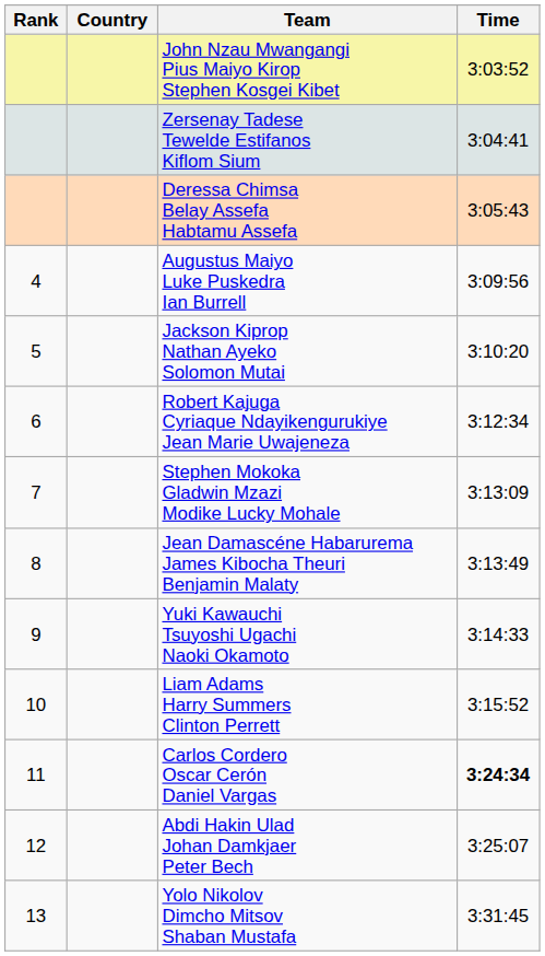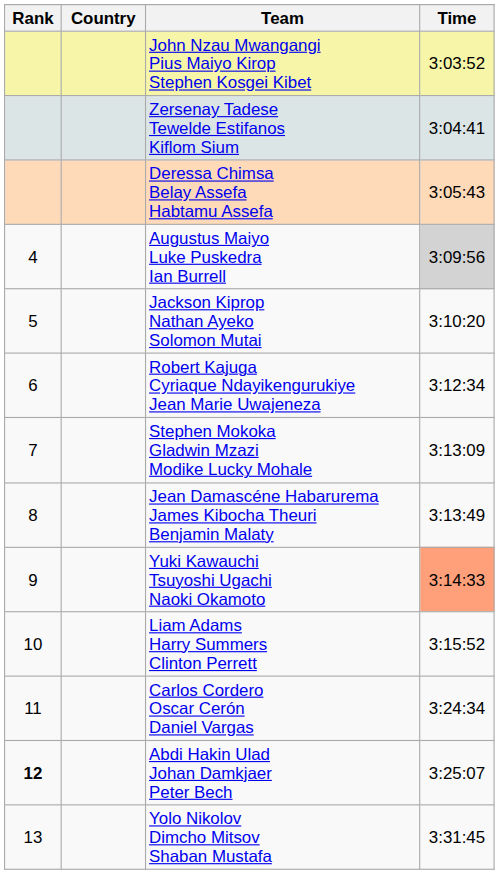Augustus Maiyo Luke Puskedra Ian Burrell | Time: no background -> lightgrey background
Yuki Kawauchi Tsuyoshi Ugachi Naoki Okamoto | Time: no background -> lightsalmon background
Carlos Cordero Oscar Cerón Daniel Vargas | Time: bold -> normal
Abdi Hakin Ulad Johan Damkjaer Peter Bech | Rank: normal -> bold
